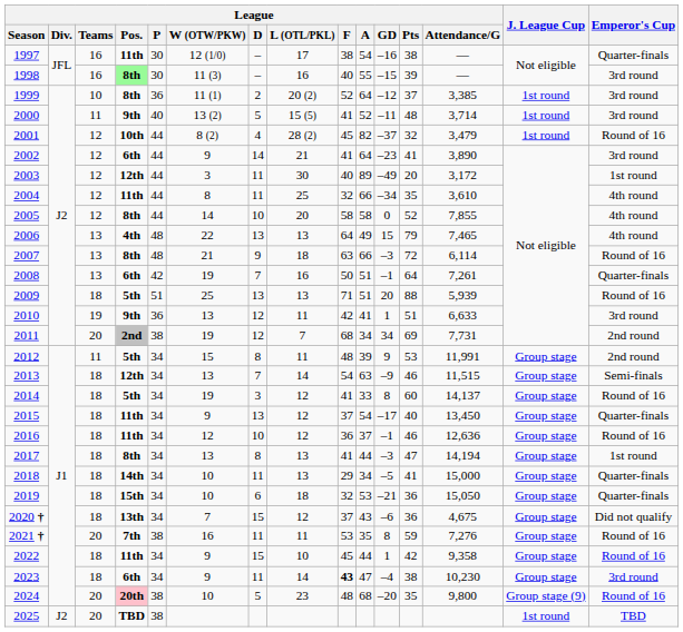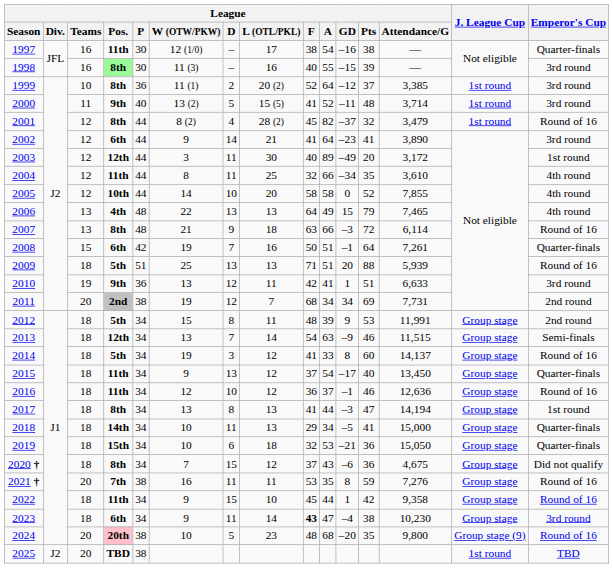2001 | League / Pos.: 10th -> 8th
2005 | League / Pos.: 8th -> 10th
2008 | League / Teams: 13 -> 15
2012 | League / Teams: 11 -> 18
2020 † | League / Pos.: 13th -> 8th
